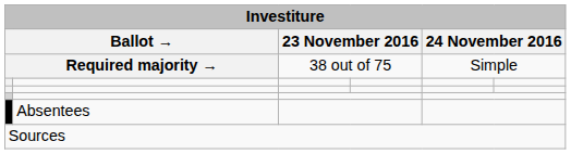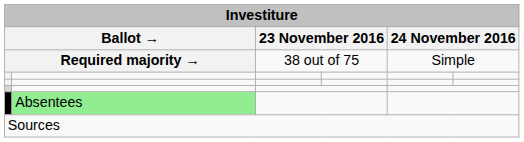Absentees | column 2: no background -> lightgreen background
